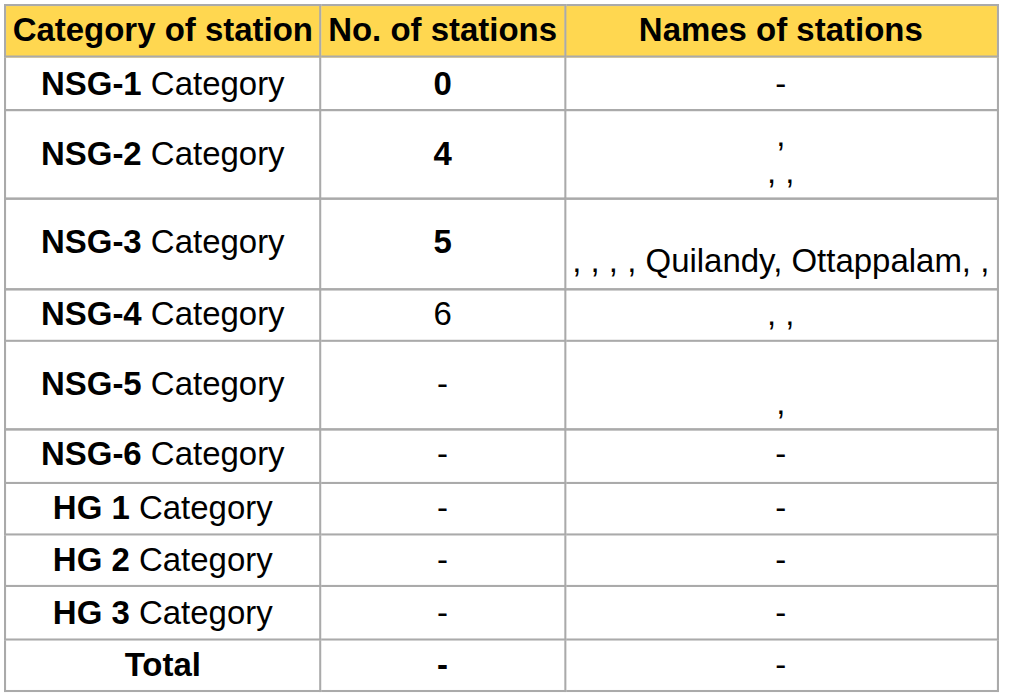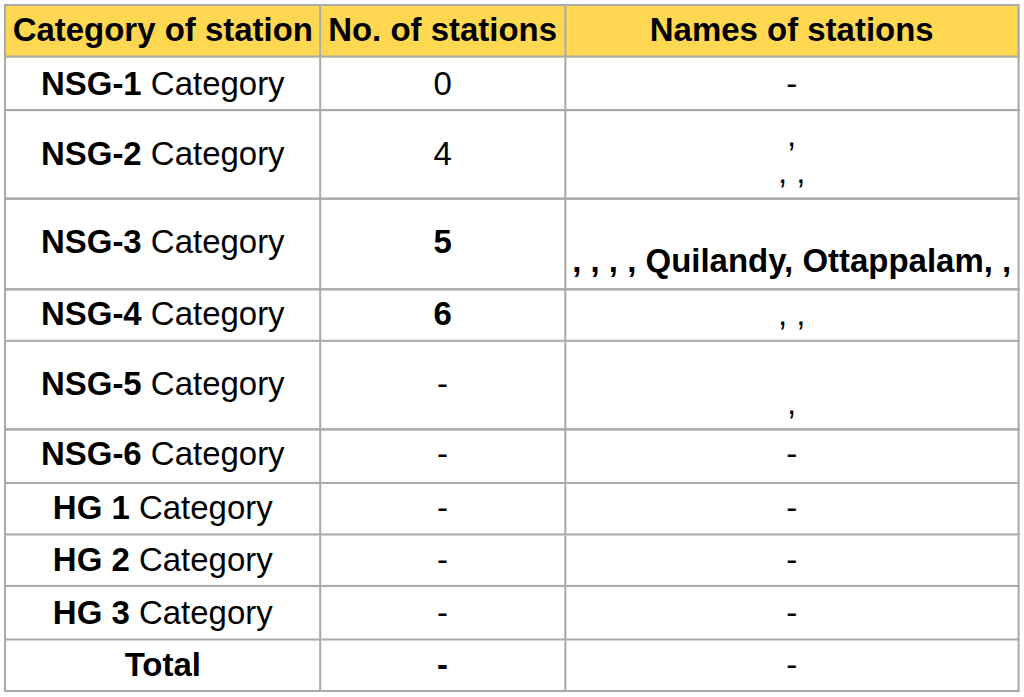NSG-1 Category | No. of stations: bold -> normal
NSG-2 Category | No. of stations: bold -> normal
NSG-3 Category | Names of stations: normal -> bold
NSG-4 Category | No. of stations: normal -> bold
